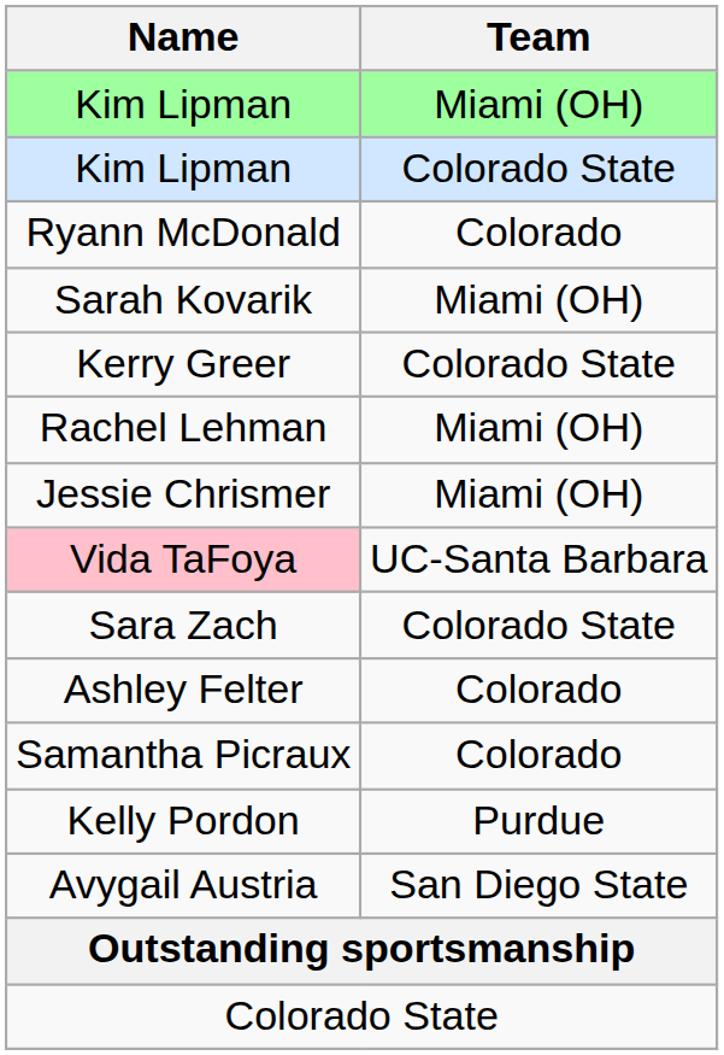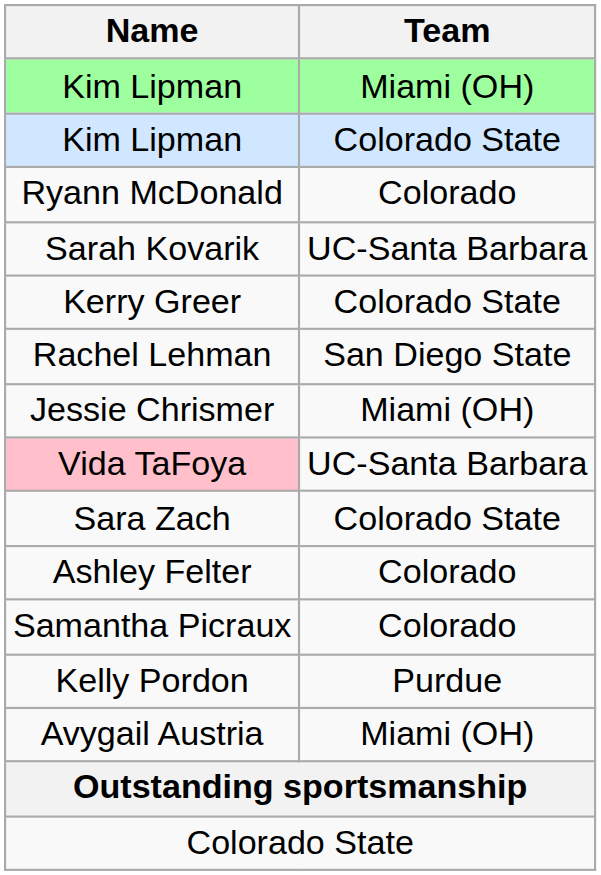row 5 | Team: Miami (OH) -> UC-Santa Barbara
row 7 | Team: Miami (OH) -> San Diego State
row 14 | Team: San Diego State -> Miami (OH)
